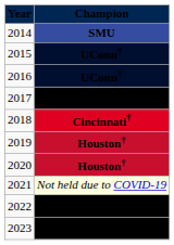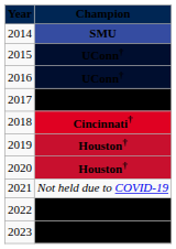2021 | Champion: lightyellow background -> no background
